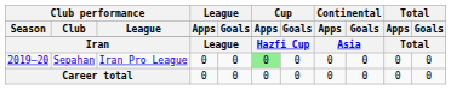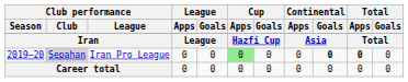2019–20 | Club performance / Club: no background -> lightgrey background
2019–20 | Continental / Goals: normal -> bold
2019–20 | Total / Apps: normal -> bold
